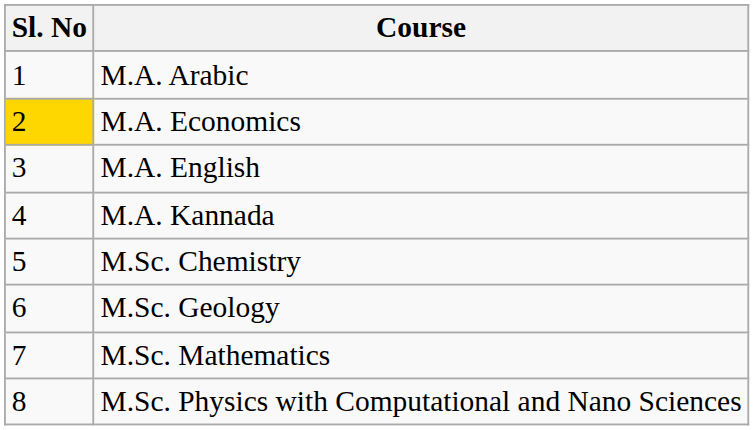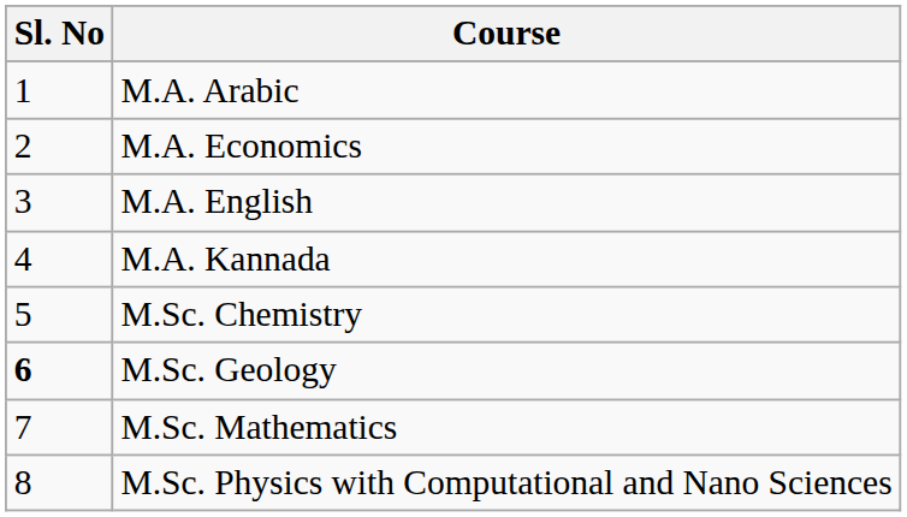M.A. Economics | Sl. No: gold background -> no background
M.Sc. Geology | Sl. No: normal -> bold
